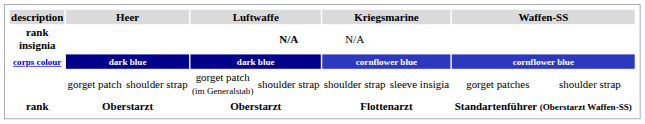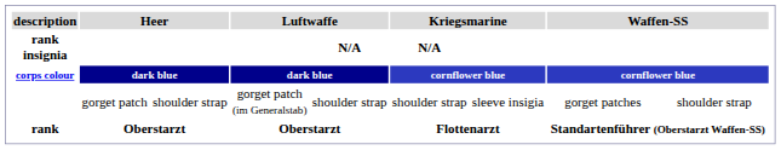rank insignia | column 6: normal -> bold
